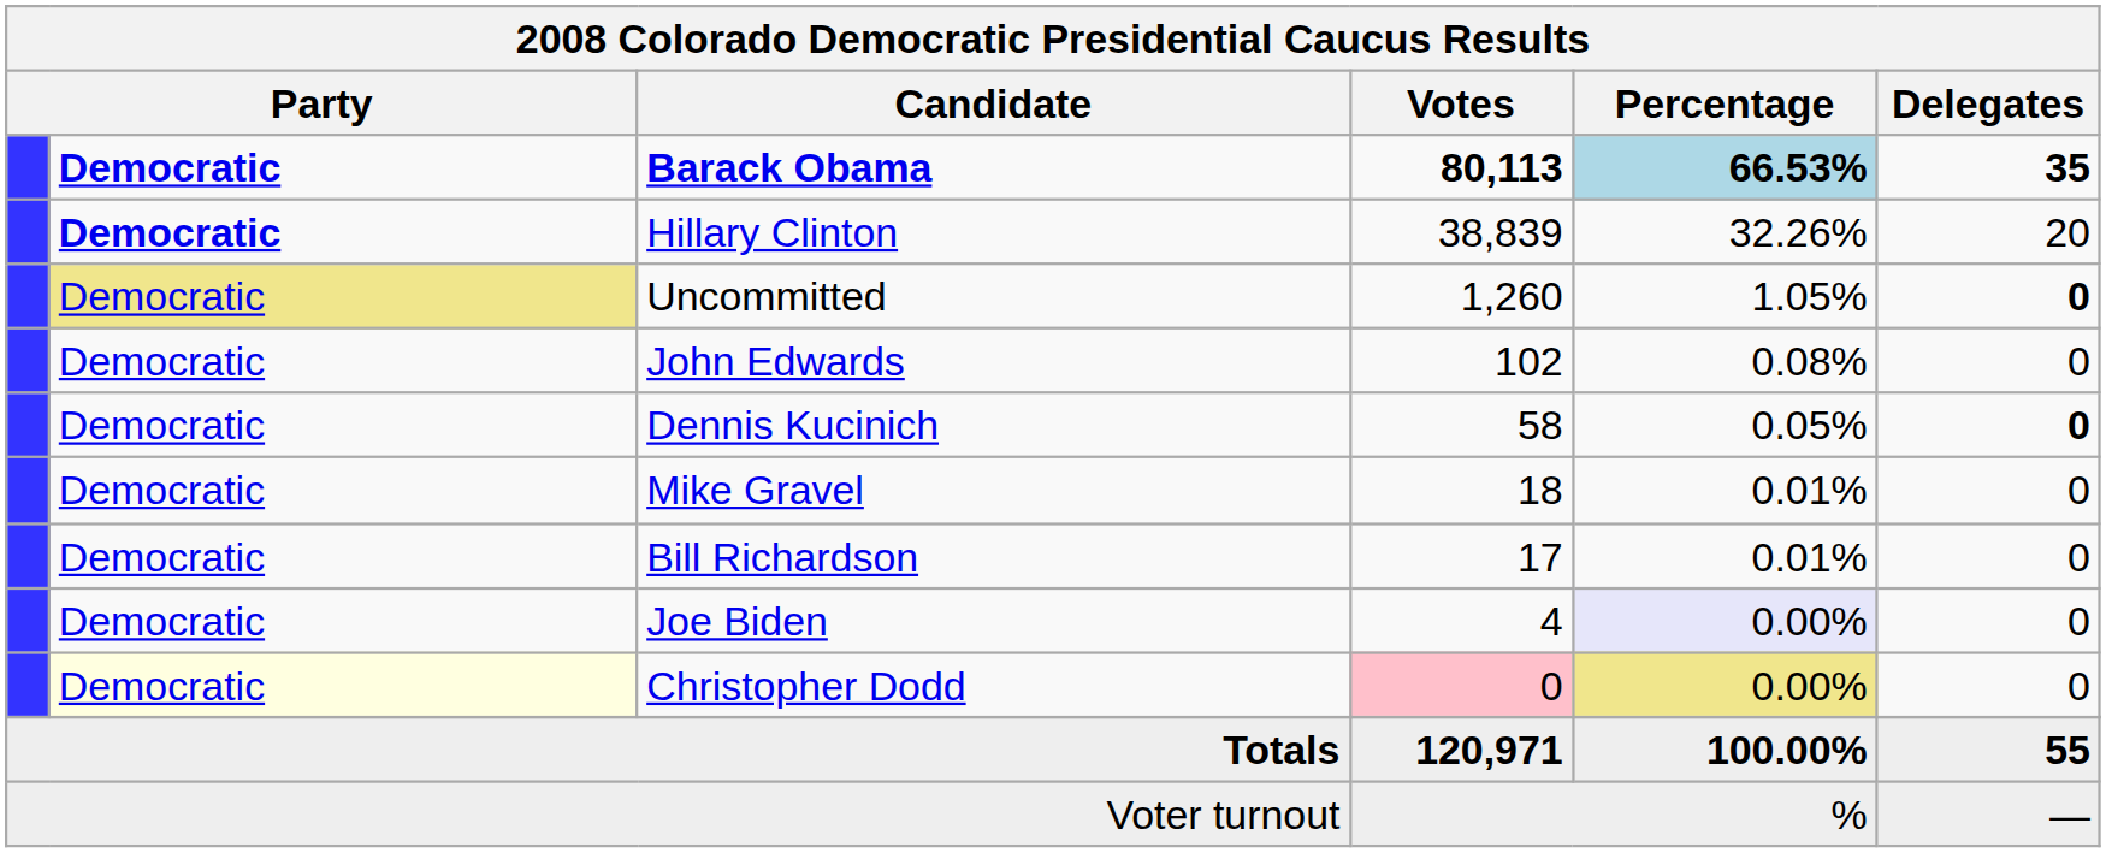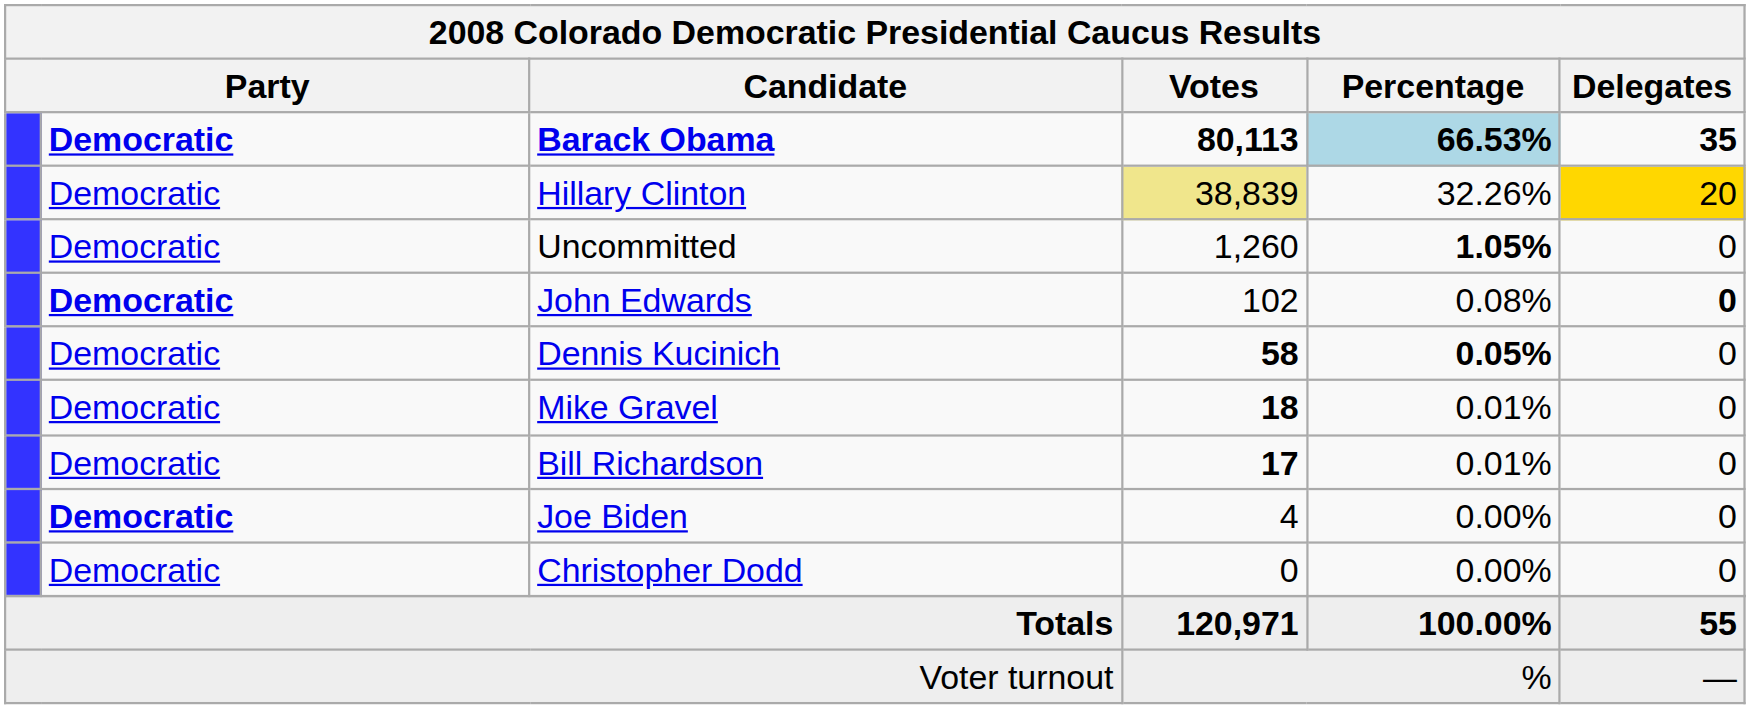Hillary Clinton | column 2: bold -> normal
Hillary Clinton | Votes: no background -> khaki background
Hillary Clinton | Delegates: no background -> gold background
Uncommitted | column 2: khaki background -> no background
Uncommitted | Percentage: normal -> bold
Uncommitted | Delegates: bold -> normal
John Edwards | column 2: normal -> bold
John Edwards | Delegates: normal -> bold
Dennis Kucinich | Votes: normal -> bold
Dennis Kucinich | Percentage: normal -> bold
Dennis Kucinich | Delegates: bold -> normal
Mike Gravel | Votes: normal -> bold
Bill Richardson | Votes: normal -> bold
Joe Biden | column 2: normal -> bold
Joe Biden | Percentage: lavender background -> no background
Christopher Dodd | column 2: lightyellow background -> no background
Christopher Dodd | Votes: pink background -> no background
Christopher Dodd | Percentage: khaki background -> no background
